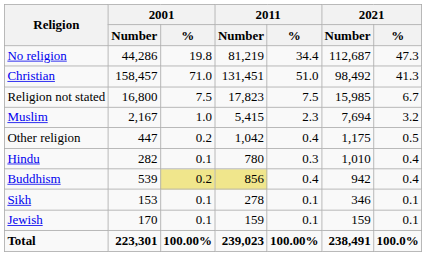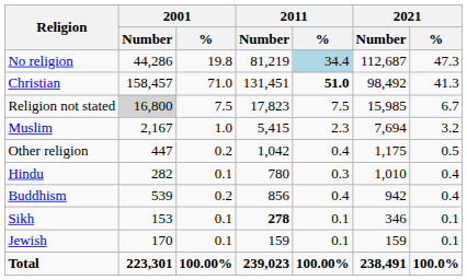No religion | 2011 / %: no background -> lightblue background
Christian | 2011 / %: normal -> bold
Religion not stated | 2001 / Number: no background -> lightgrey background
Buddhism | 2001 / %: khaki background -> no background
Buddhism | 2011 / Number: khaki background -> no background
Sikh | 2011 / Number: normal -> bold
